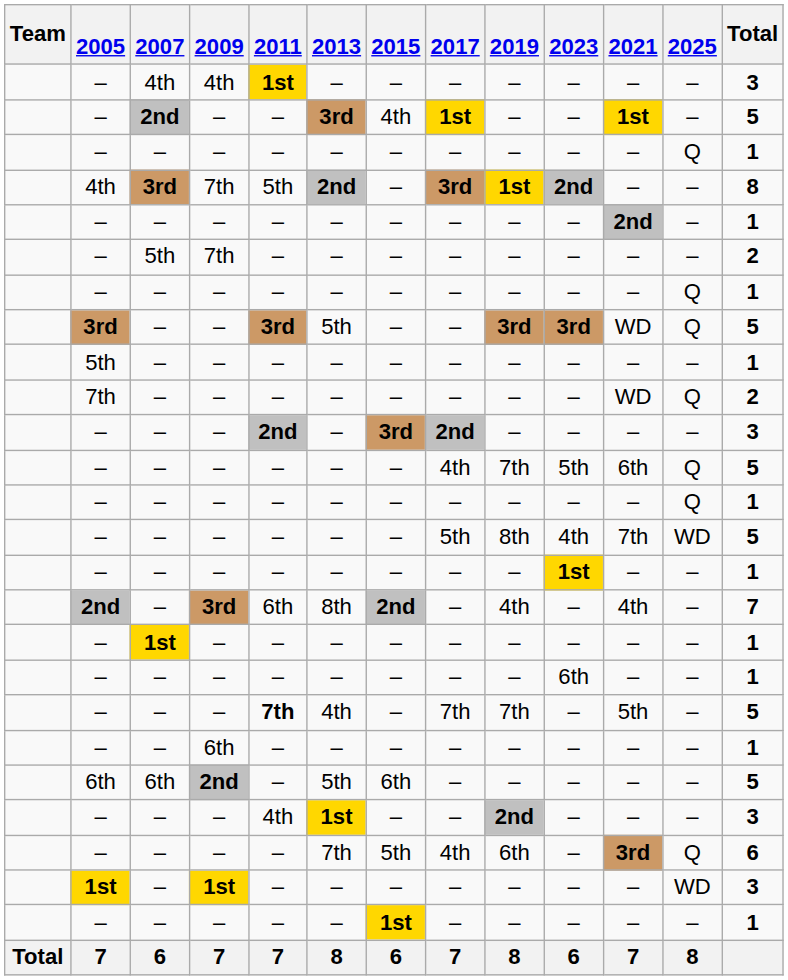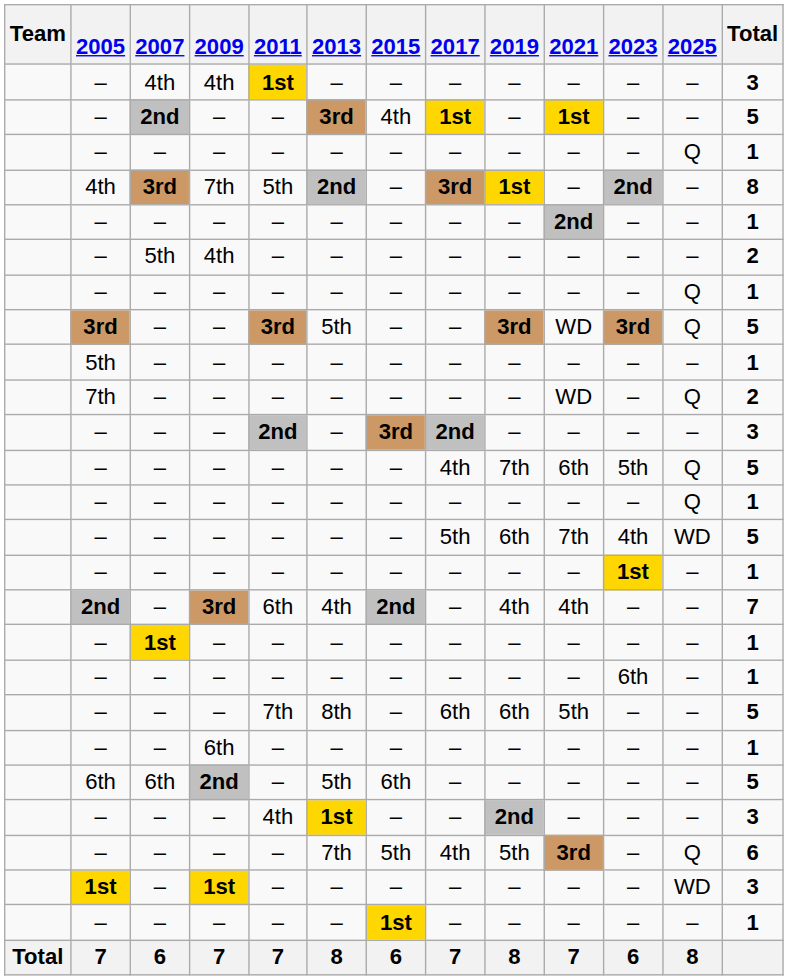columns swapped: 2021 <-> 2023
row 7 | 2009: 7th -> 4th
row 15 | 2019: 8th -> 6th
row 17 | 2013: 8th -> 4th
row 20 | 2011: bold -> normal
row 20 | 2013: 4th -> 8th
row 20 | 2017: 7th -> 6th
row 20 | 2019: 7th -> 6th
row 24 | 2019: 6th -> 5th
